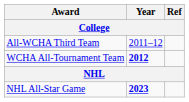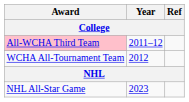row 3 | Award: no background -> pink background
row 4 | Year: bold -> normal
row 6 | Year: bold -> normal
